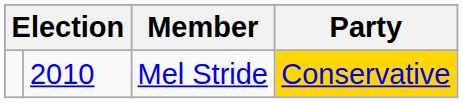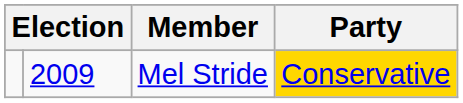Mel Stride | column 2: 2010 -> 2009
